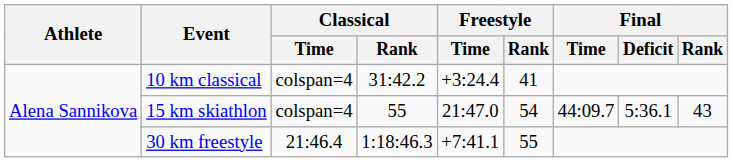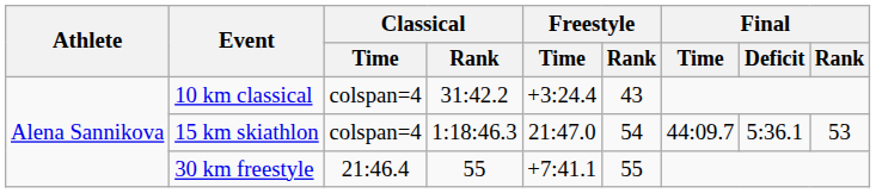10 km classical | Freestyle / Rank: 41 -> 43
15 km skiathlon | Classical / Rank: 55 -> 1:18:46.3
15 km skiathlon | Final / Rank: 43 -> 53
30 km freestyle | Classical / Rank: 1:18:46.3 -> 55
